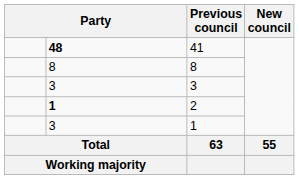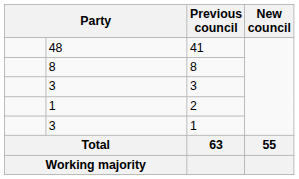41 | column 2: bold -> normal
2 | column 2: bold -> normal
